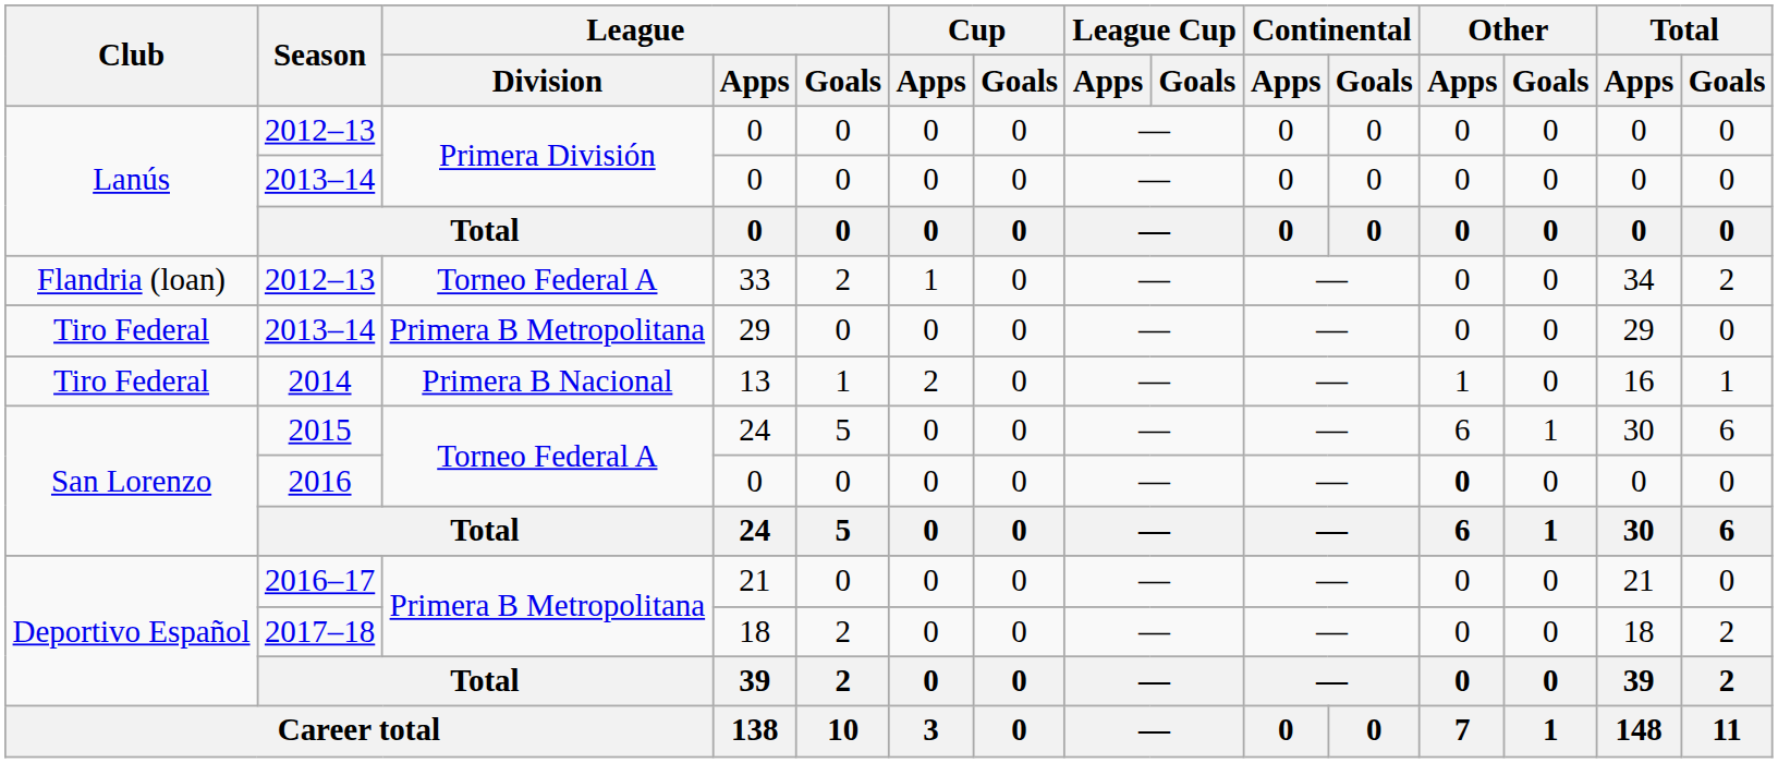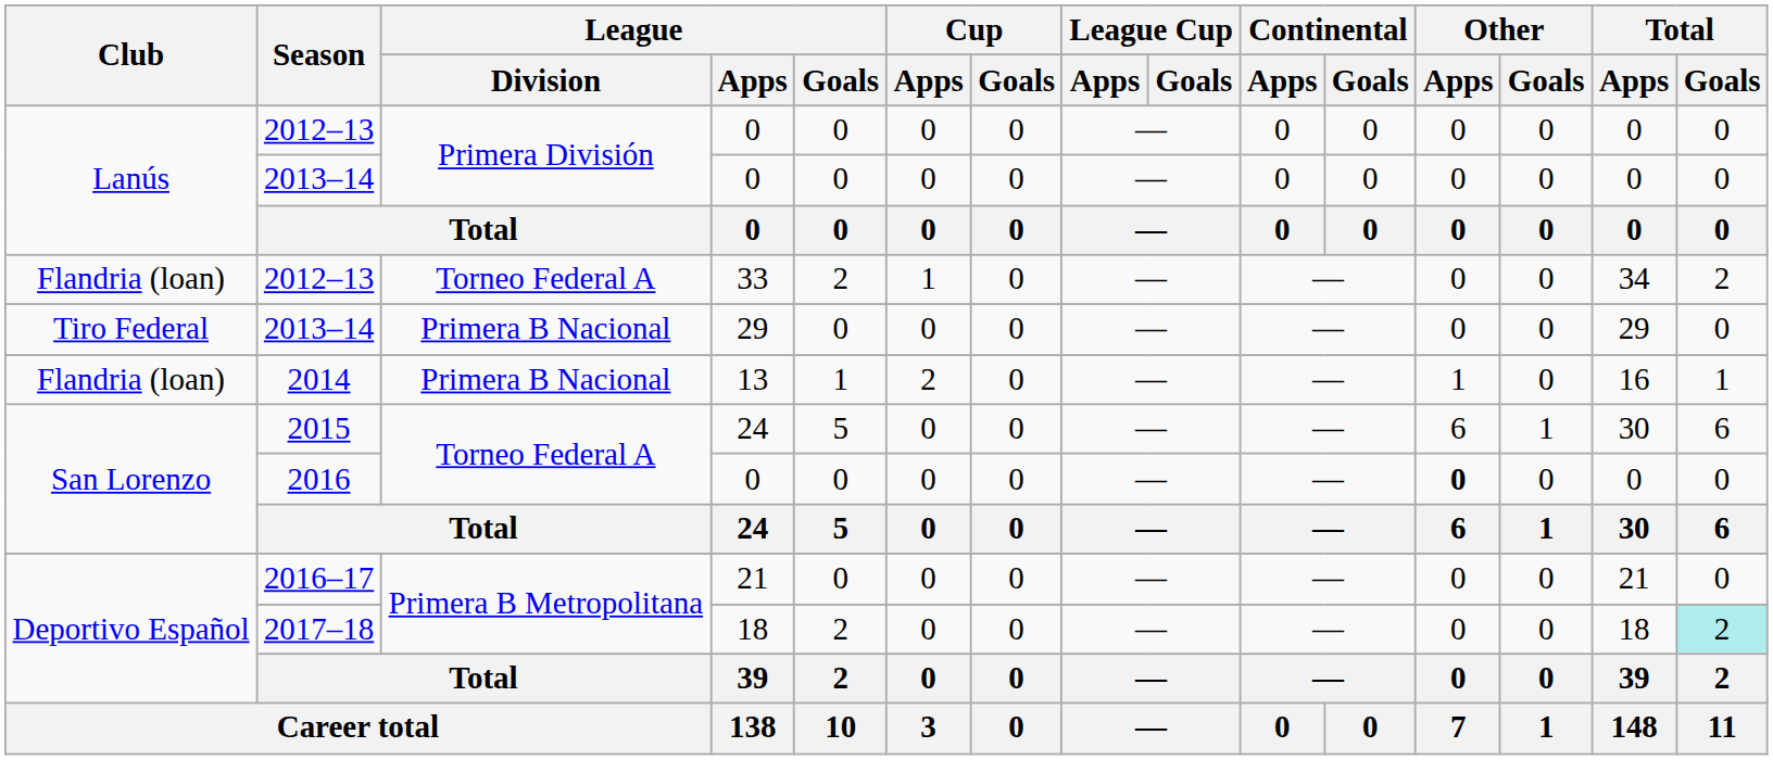2013–14 / 29 | League / Division: Primera B Metropolitana -> Primera B Nacional
2014 | Club: Tiro Federal -> Flandria (loan)
2017–18 | Total / Goals: no background -> paleturquoise background
